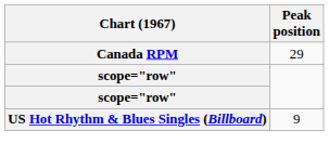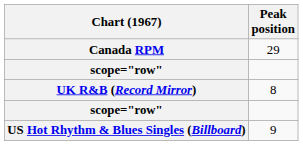+ row: UK R&B (Record Mirror) | 8
